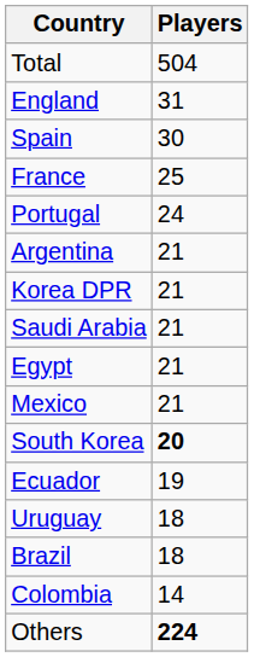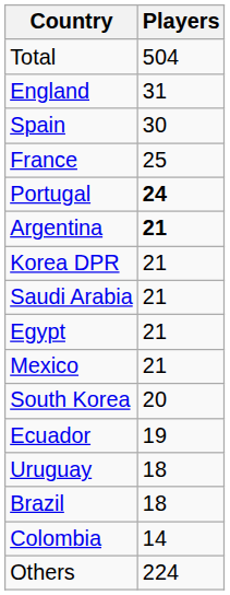Portugal | Players: normal -> bold
Argentina | Players: normal -> bold
South Korea | Players: bold -> normal
Others | Players: bold -> normal
